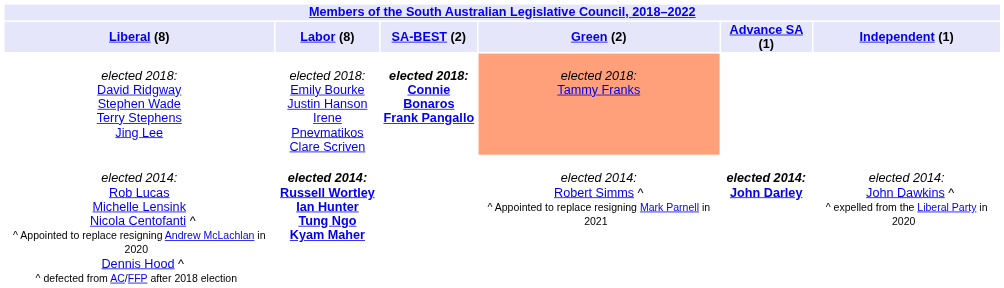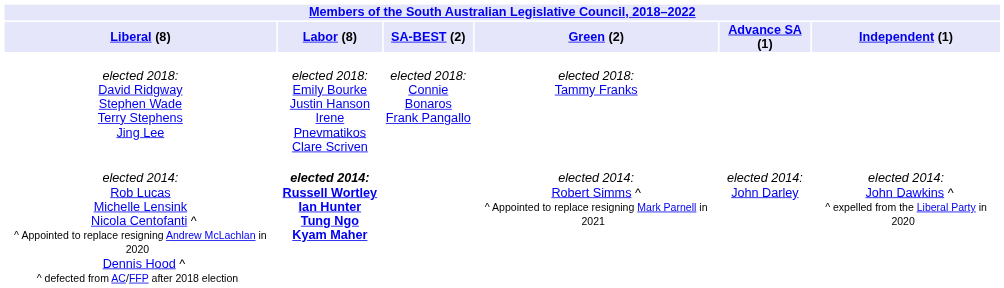row 3 | SA-BEST (2): bold -> normal
row 3 | Green (2): lightsalmon background -> no background
row 4 | Advance SA (1): bold -> normal
